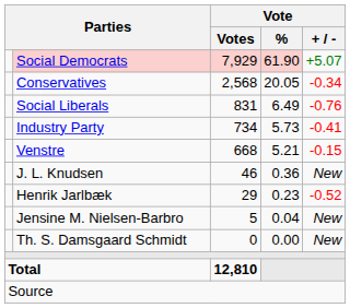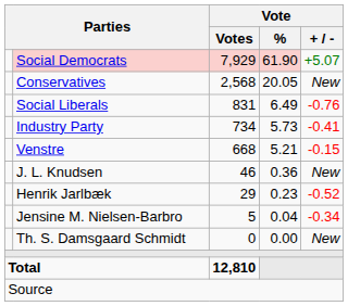Conservatives | Vote / + / -: -0.34 -> New
Jensine M. Nielsen-Barbro | Vote / + / -: New -> -0.34
